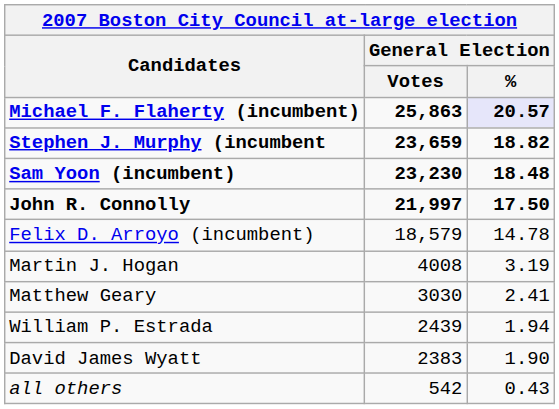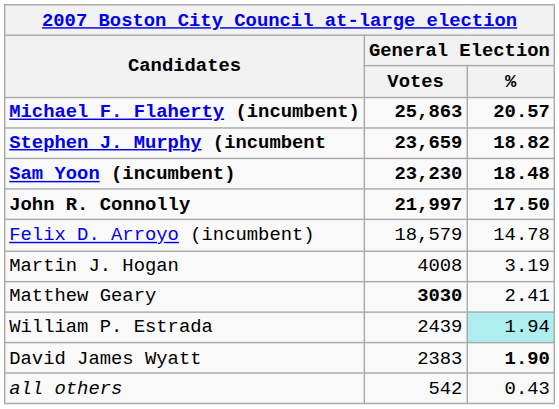Michael F. Flaherty (incumbent) | General Election / %: lavender background -> no background
Matthew Geary | General Election / Votes: normal -> bold
William P. Estrada | General Election / %: no background -> paleturquoise background
David James Wyatt | General Election / %: normal -> bold
